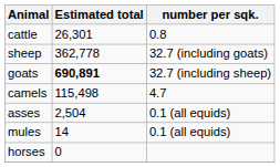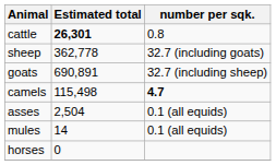cattle | Estimated total: normal -> bold
goats | Estimated total: bold -> normal
camels | number per sqk.: normal -> bold
